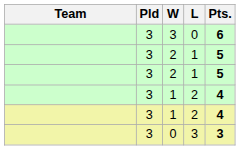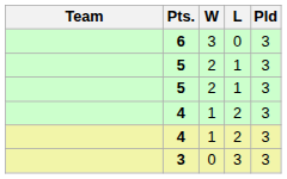columns swapped: Pld <-> Pts.
